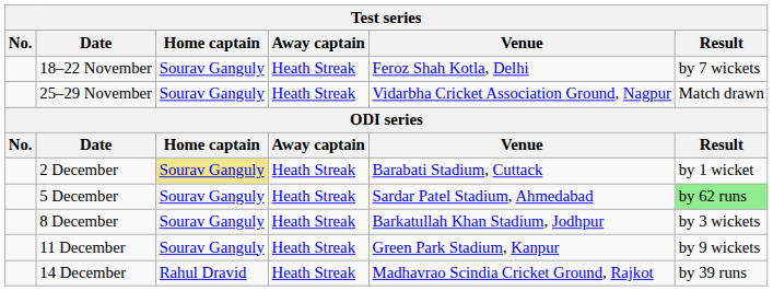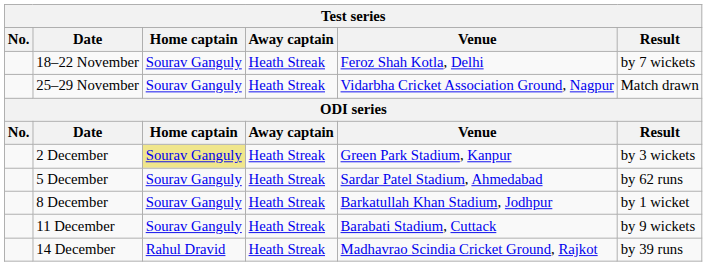2 December | Venue: Barabati Stadium, Cuttack -> Green Park Stadium, Kanpur
2 December | Result: by 1 wicket -> by 3 wickets
5 December | Result: lightgreen background -> no background
8 December | Result: by 3 wickets -> by 1 wicket
11 December | Venue: Green Park Stadium, Kanpur -> Barabati Stadium, Cuttack
